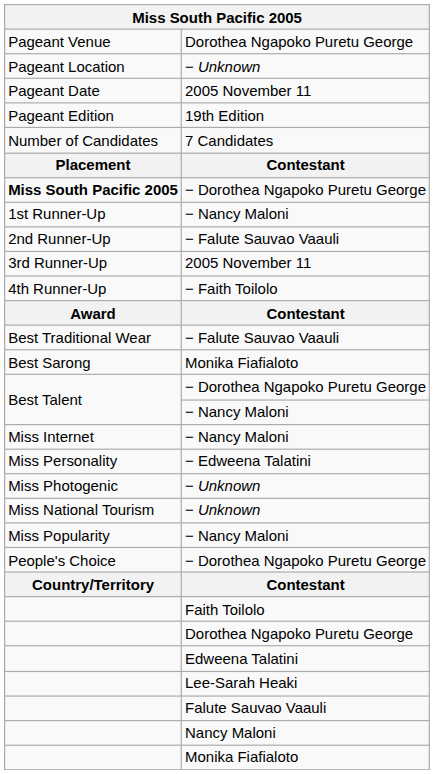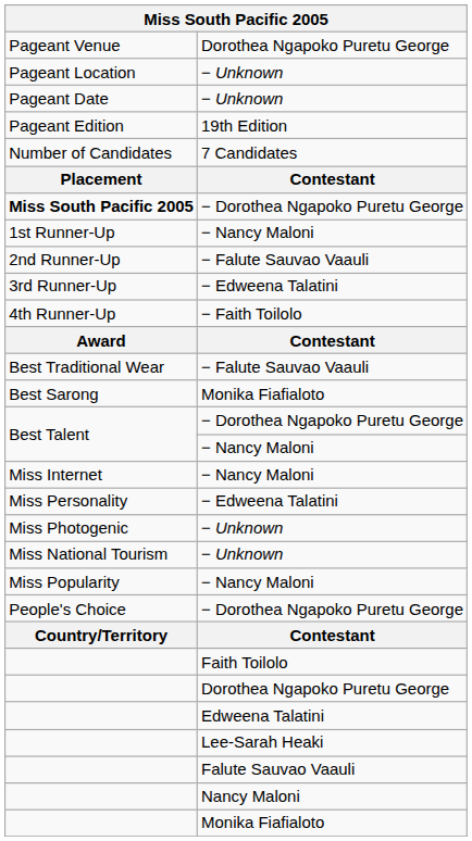row 4 | column 2: 2005 November 11 -> − Unknown
row 11 | column 2: 2005 November 11 -> − Edweena Talatini
